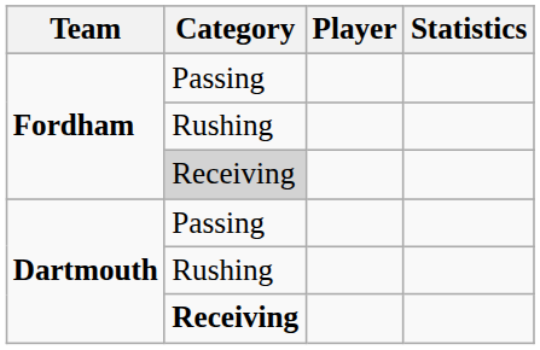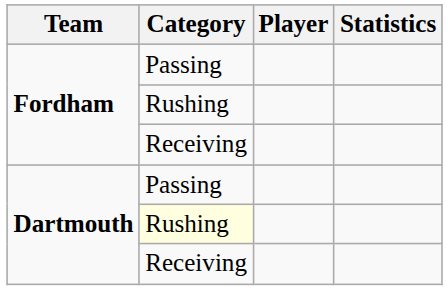Fordham / Receiving | Category: lightgrey background -> no background
Dartmouth / Rushing | Category: no background -> lightyellow background
Dartmouth / Receiving | Category: bold -> normal
